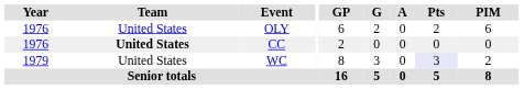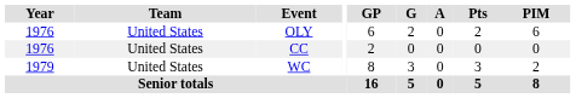CC | Team: bold -> normal
WC | Pts: lavender background -> no background
